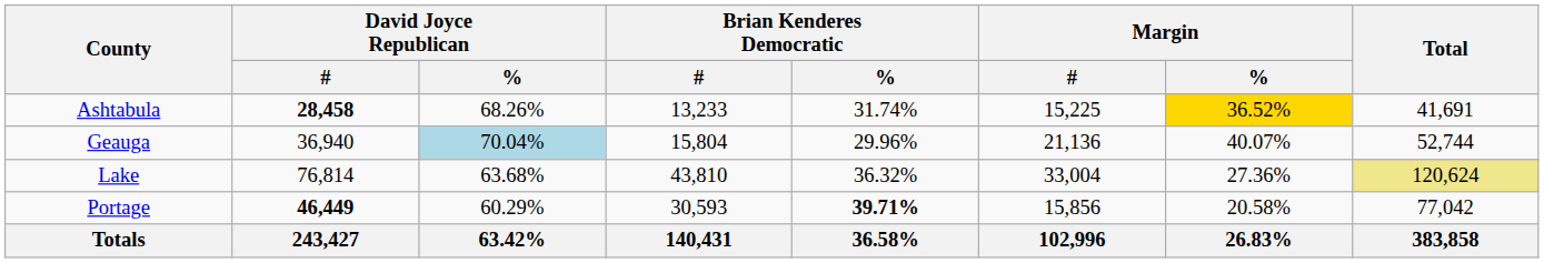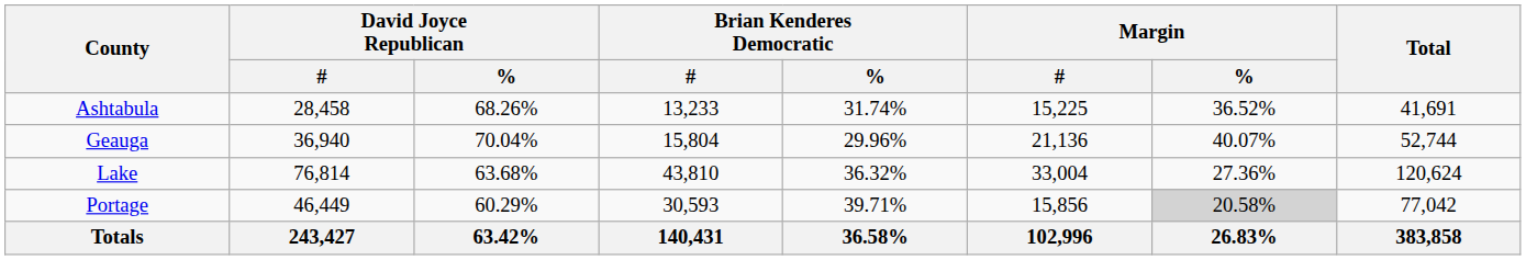Ashtabula | David Joyce Republican / #: bold -> normal
Ashtabula | Margin / %: gold background -> no background
Geauga | David Joyce Republican / %: lightblue background -> no background
Lake | Total: khaki background -> no background
Portage | David Joyce Republican / #: bold -> normal
Portage | Brian Kenderes Democratic / %: bold -> normal
Portage | Margin / %: no background -> lightgrey background
